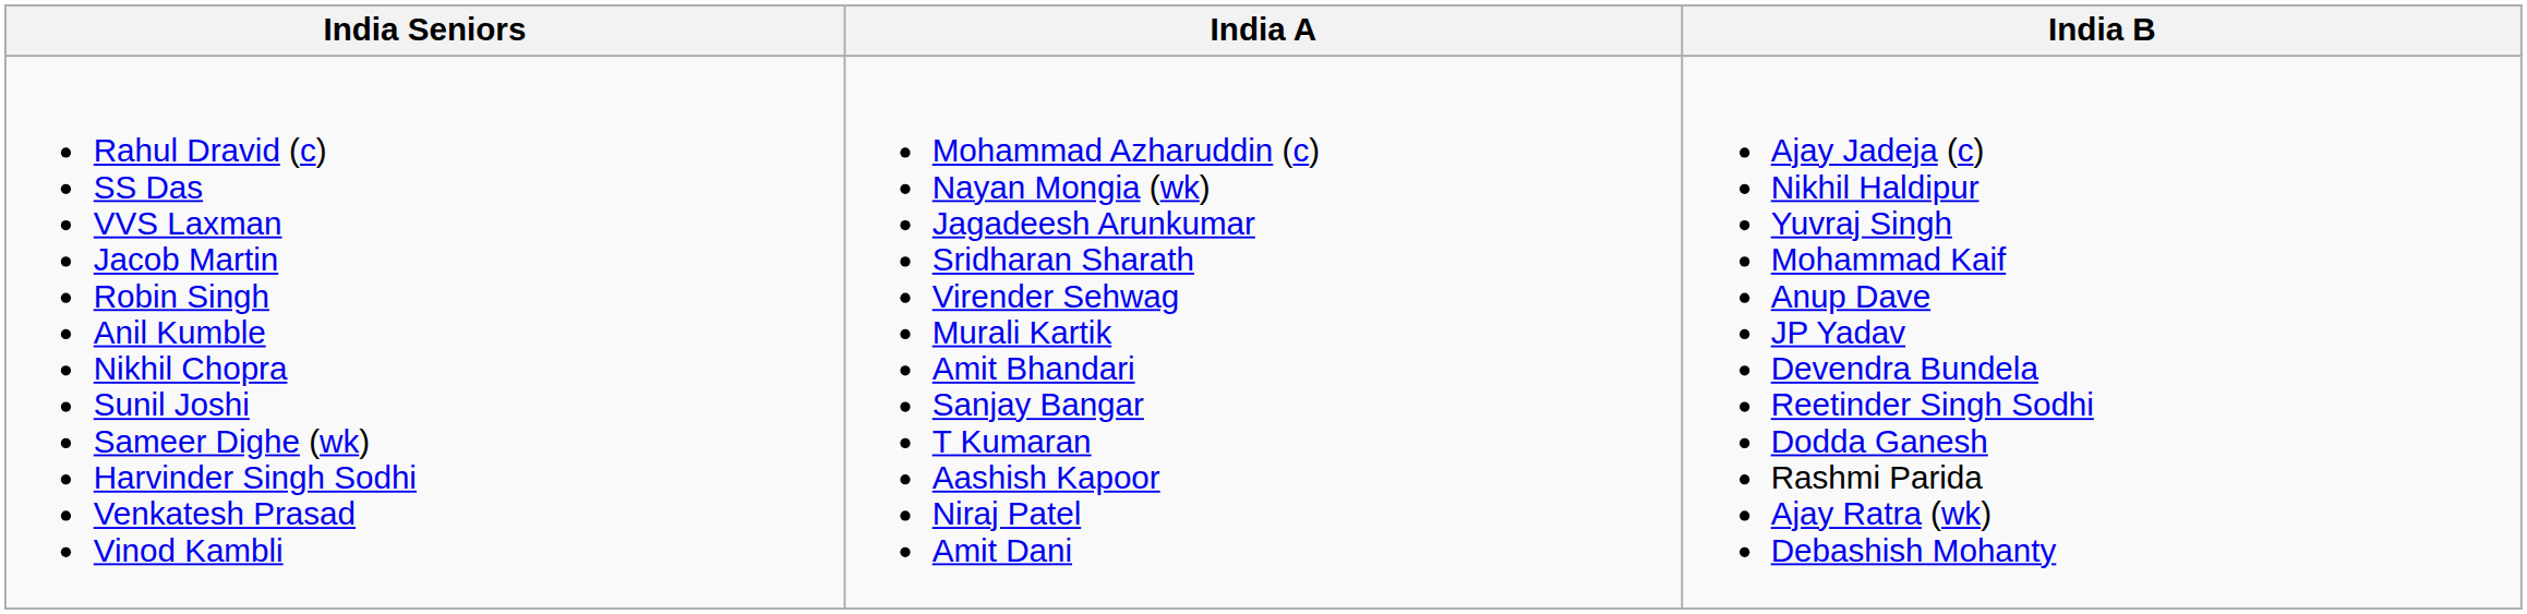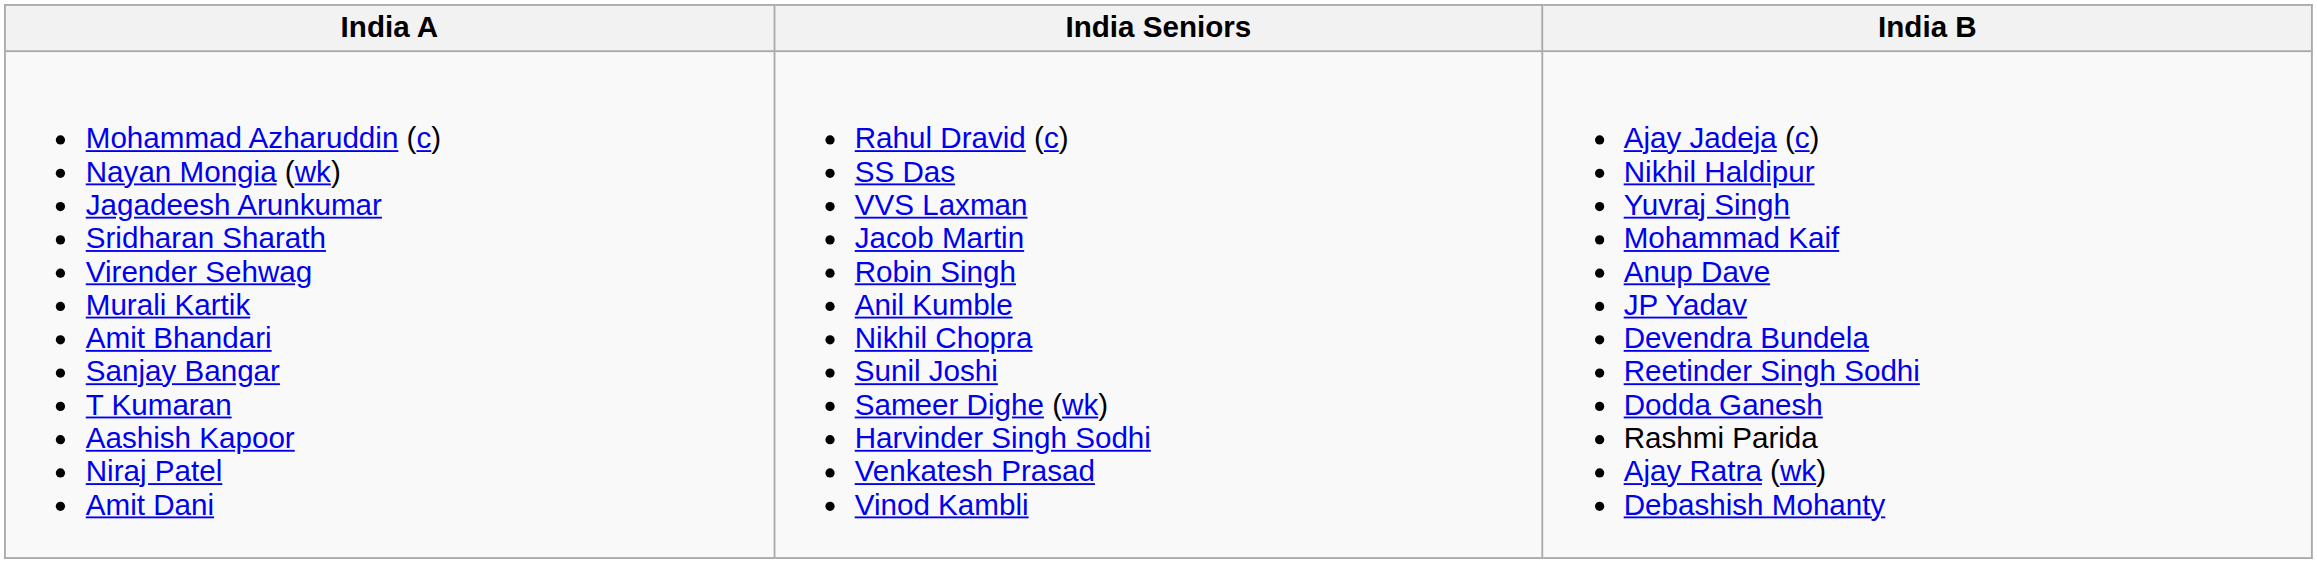columns swapped: India Seniors <-> India A
